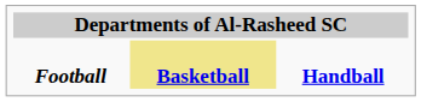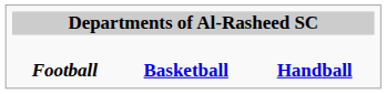Football | column 2: khaki background -> no background
